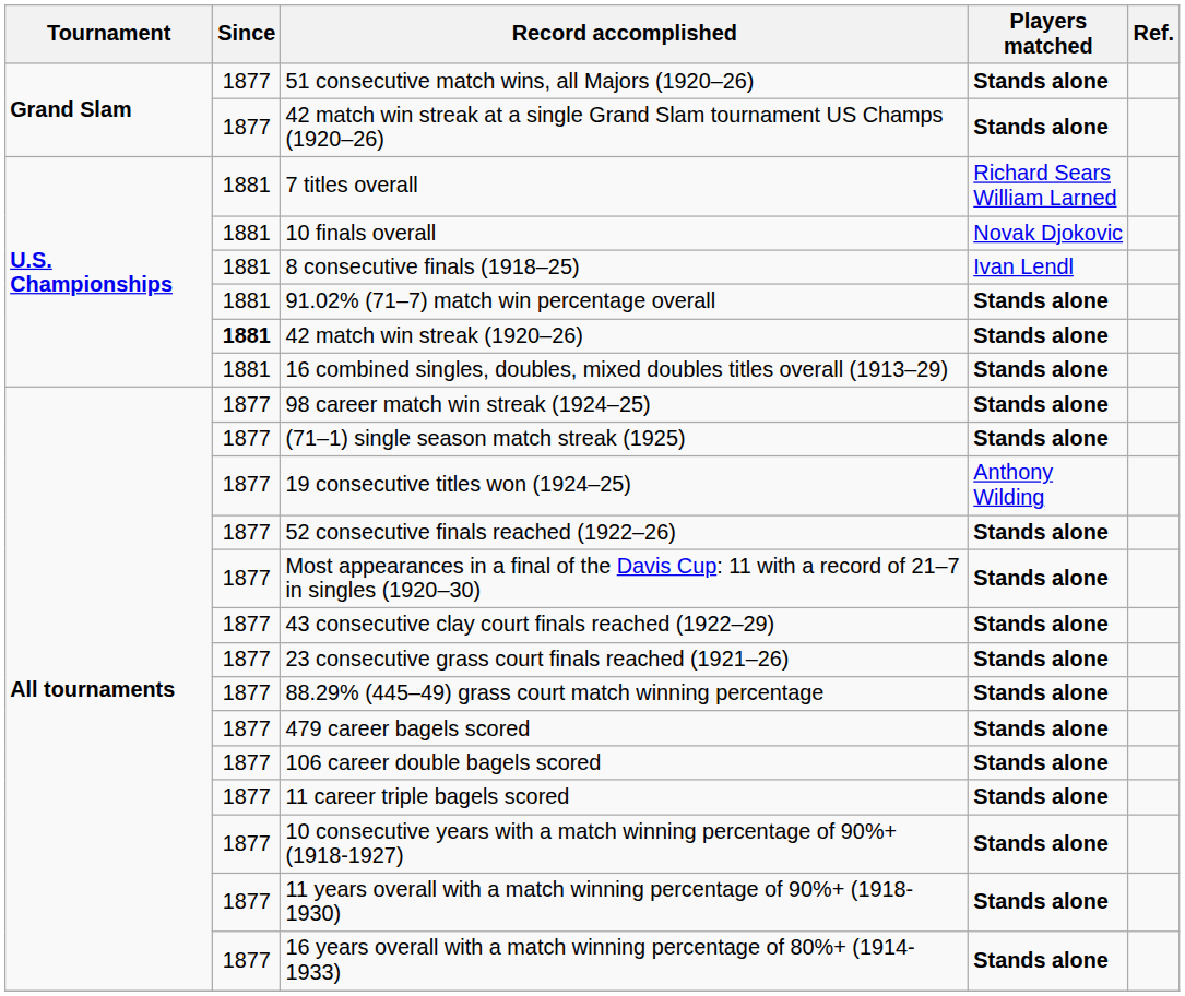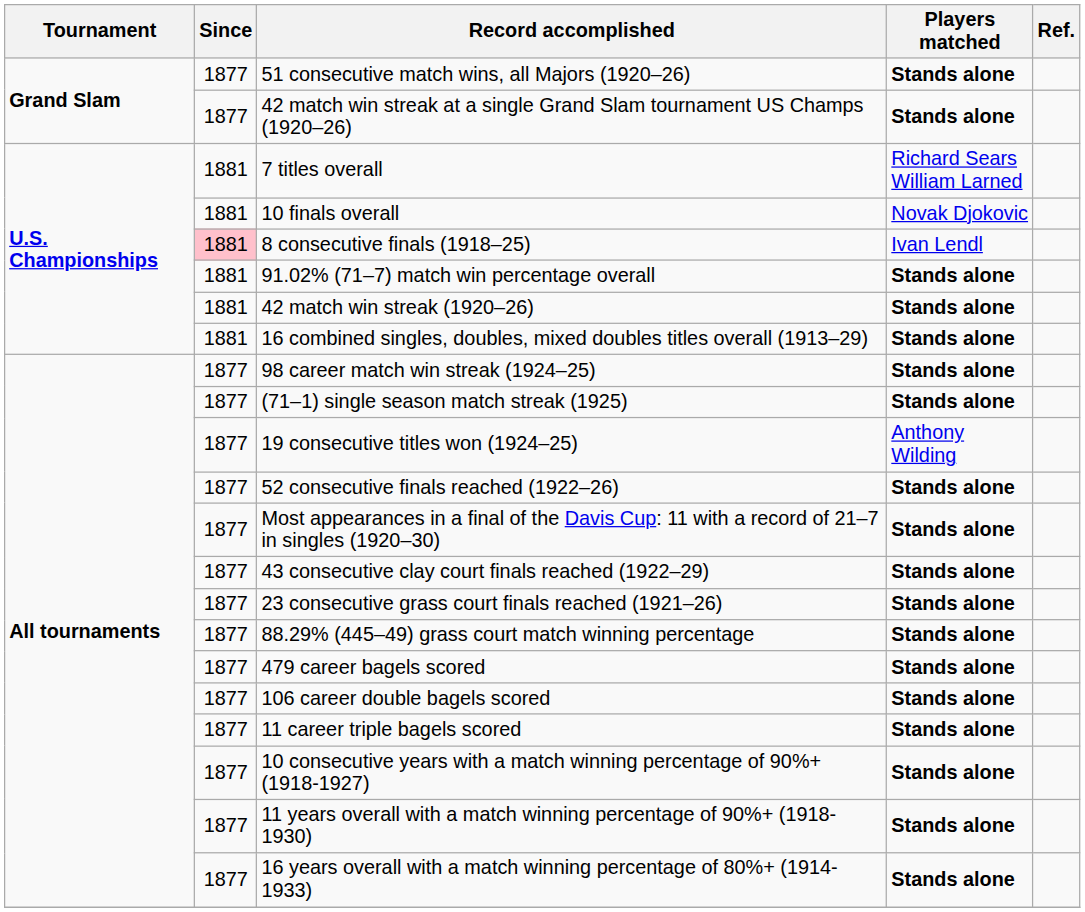8 consecutive finals (1918–25) | Since: no background -> pink background
42 match win streak (1920–26) | Since: bold -> normal
